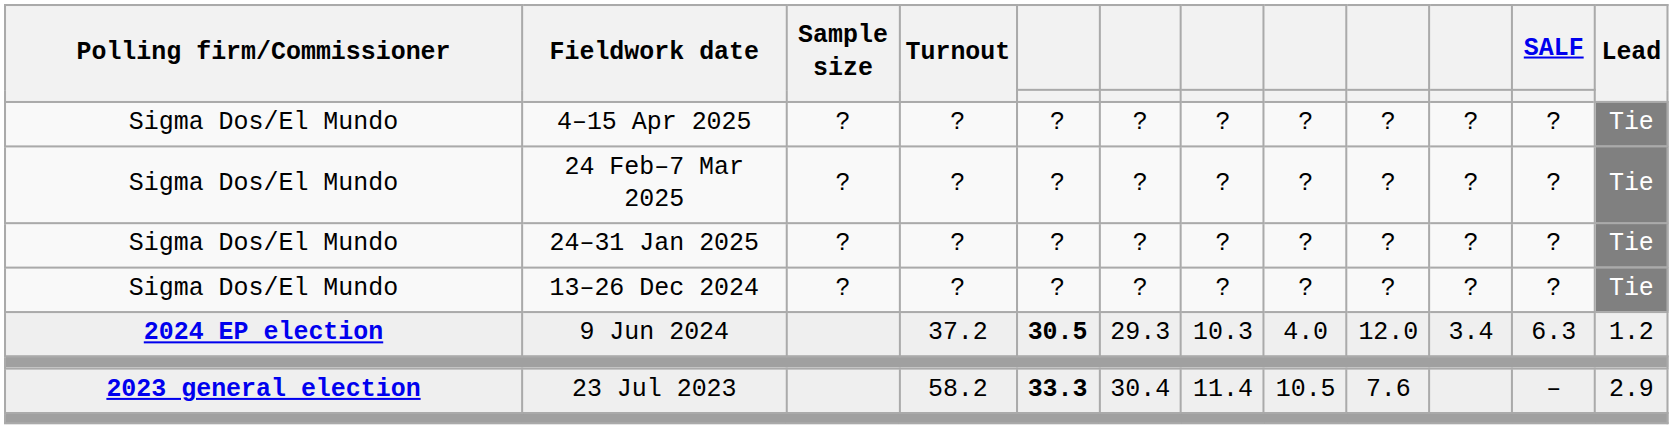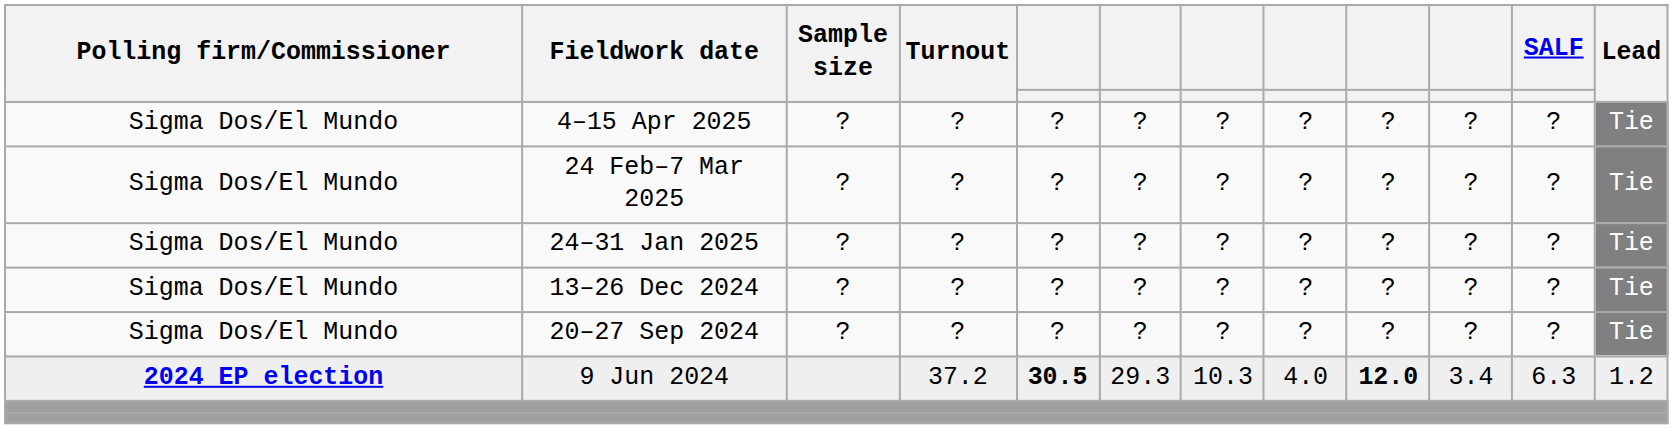+ row: Sigma Dos/El Mundo | 20–27 Sep 2024 | ? | ? | ? | ? | ? | ? | ? | ? | ? | Tie
9 Jun 2024 | column 9: normal -> bold
- row: 2023 general election | 23 Jul 2023 | 58.2 | 33.3 | 30.4 | 11.4 | 10.5 | 7.6 | – | 2.9
